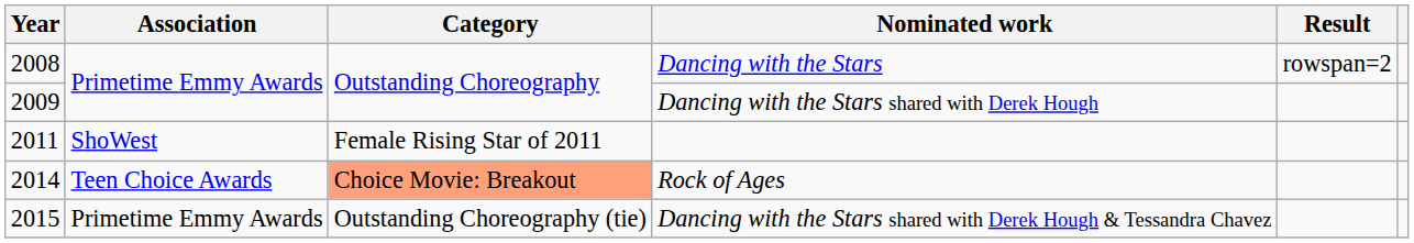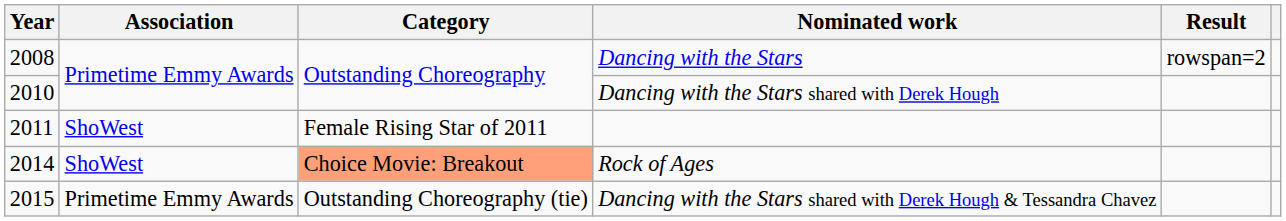Dancing with the Stars shared with Derek Hough | Year: 2009 -> 2010
Rock of Ages | Association: Teen Choice Awards -> ShoWest
